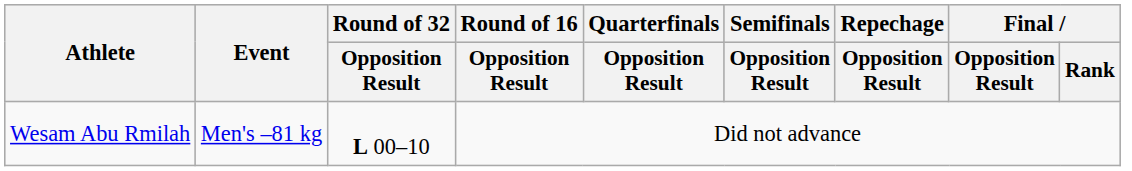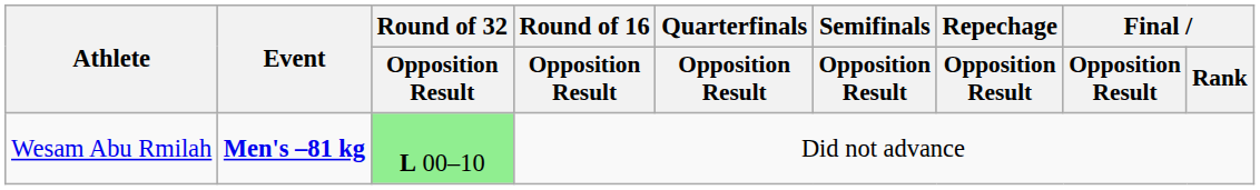Wesam Abu Rmilah | Event: normal -> bold
Wesam Abu Rmilah | Round of 32 / Opposition Result: no background -> lightgreen background
